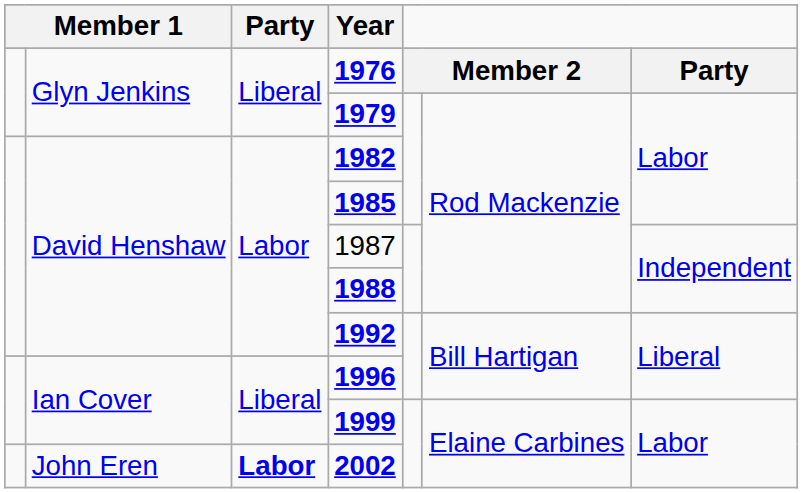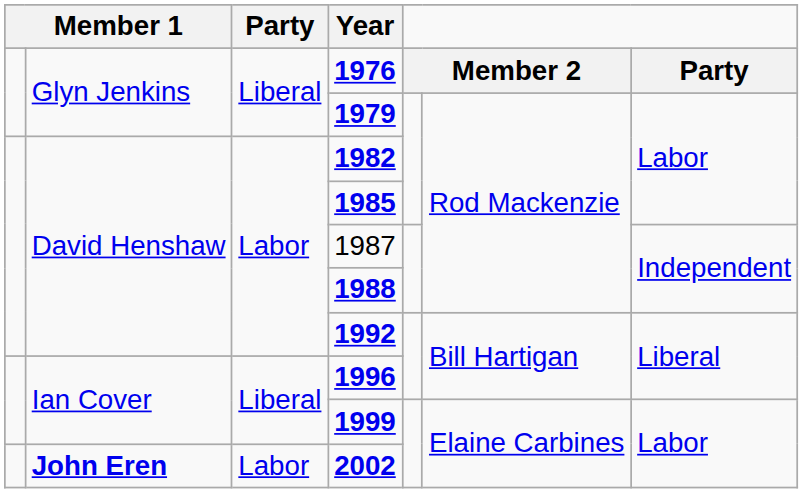2002 | column 2: normal -> bold
2002 | Party: bold -> normal
